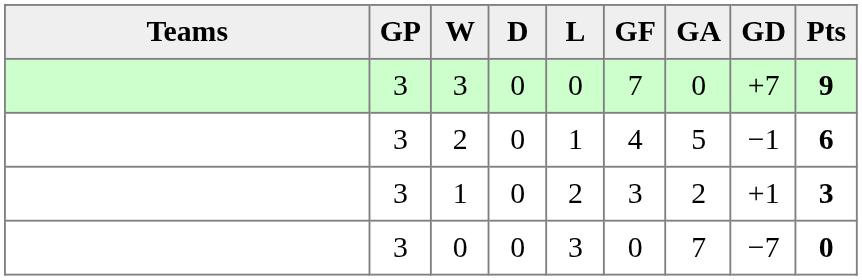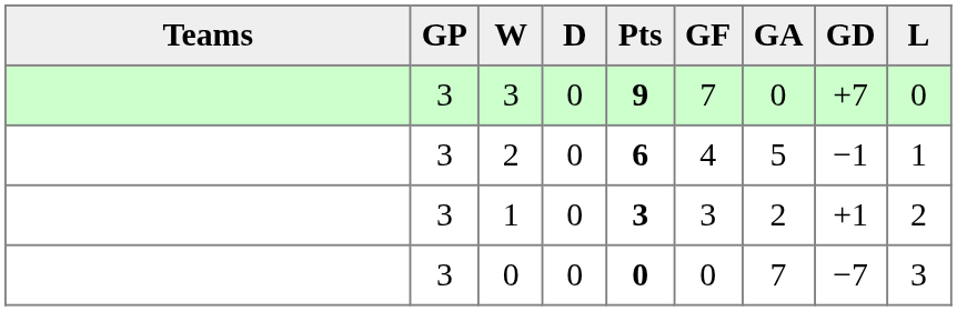columns swapped: L <-> Pts
